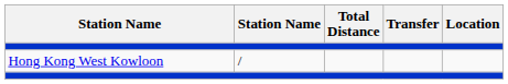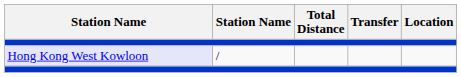Hong Kong West Kowloon | column 1: no background -> lavender background
